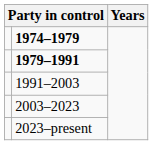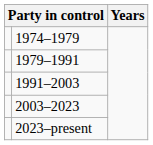1974–1979 | column 2: bold -> normal
1979–1991 | column 2: bold -> normal
